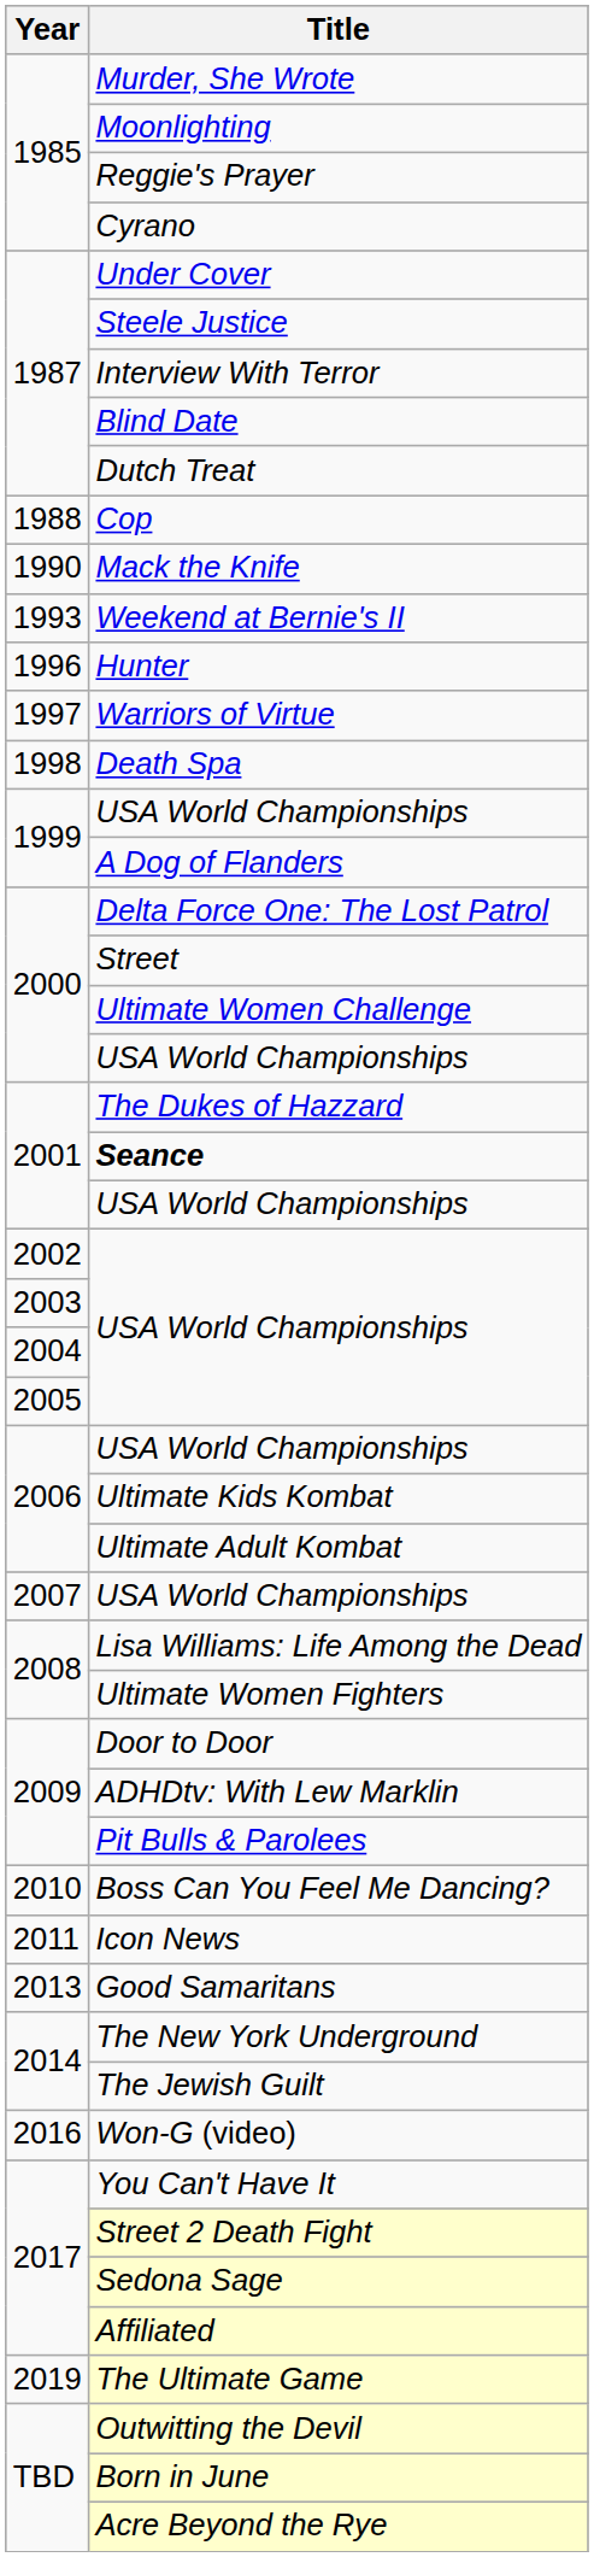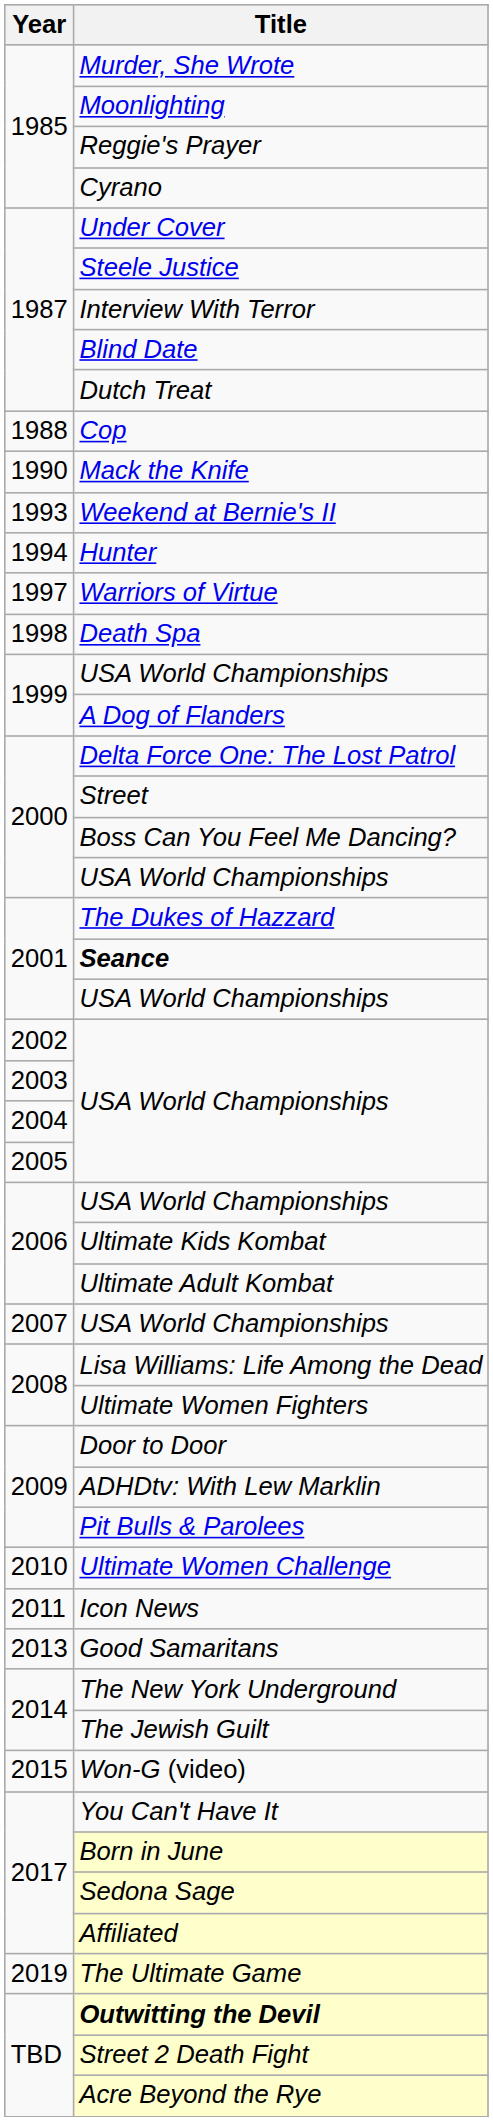row 14 | Year: 1996 -> 1994
row 21 | Title: Ultimate Women Challenge -> Boss Can You Feel Me Dancing?
row 39 | Title: Boss Can You Feel Me Dancing? -> Ultimate Women Challenge
row 44 | Year: 2016 -> 2015
row 46 | Title: Street 2 Death Fight -> Born in June
row 50 | Title: normal -> bold
row 51 | Title: Born in June -> Street 2 Death Fight
